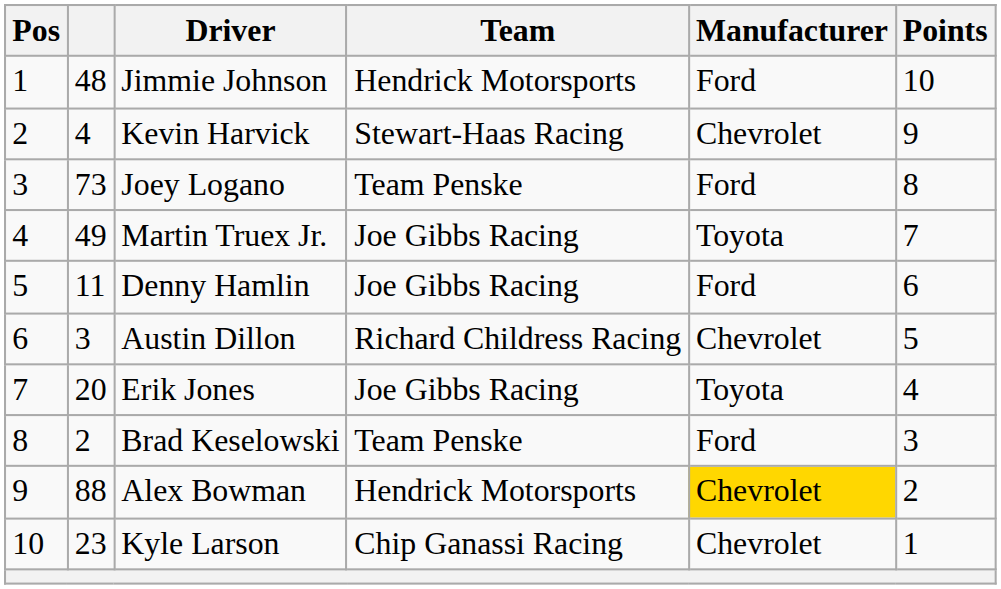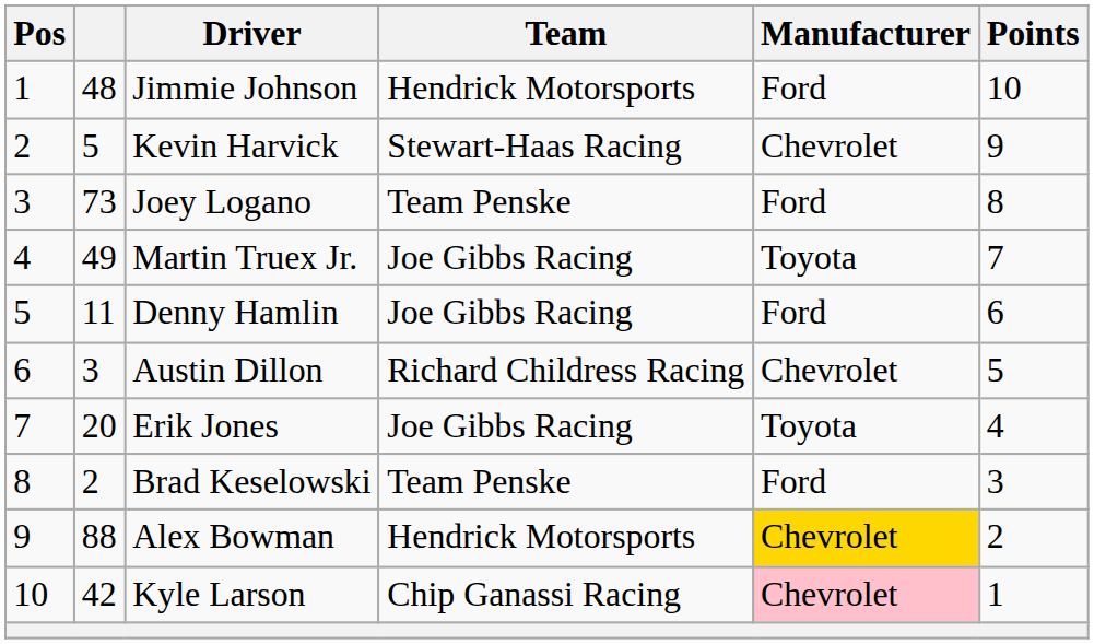Kevin Harvick | column 2: 4 -> 5
Kyle Larson | column 2: 23 -> 42
Kyle Larson | Manufacturer: no background -> pink background
